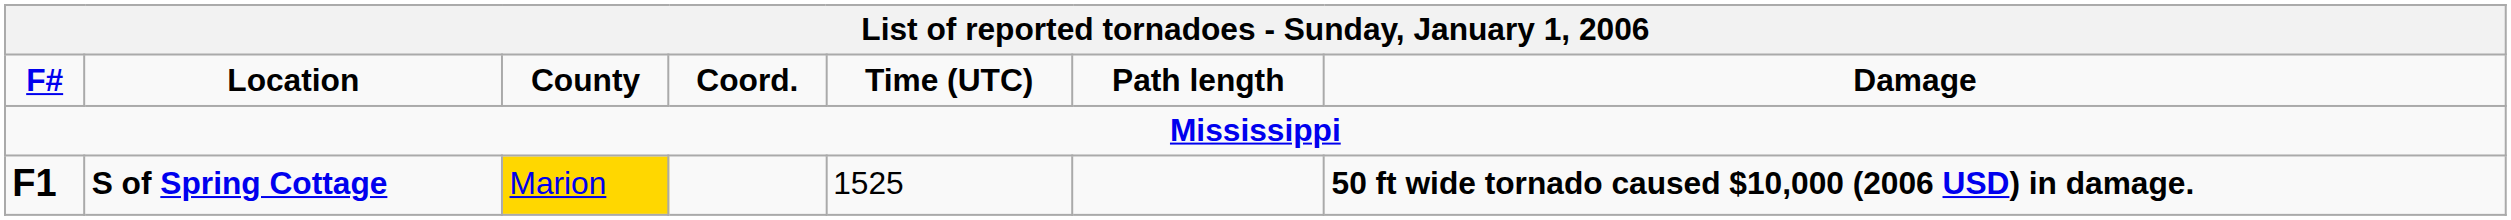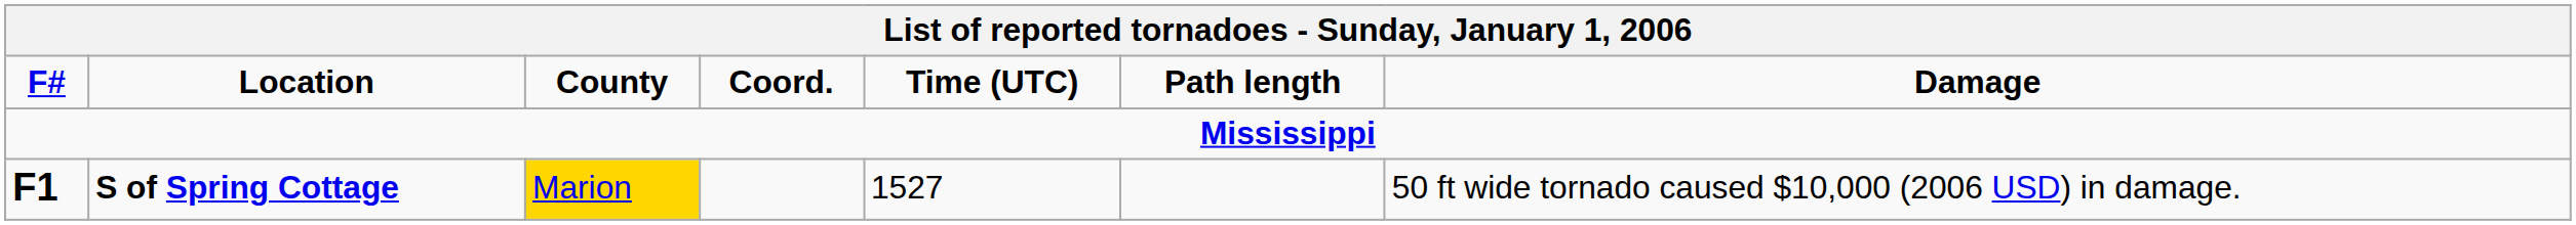F1 | Time (UTC): 1525 -> 1527
F1 | Damage: bold -> normal
